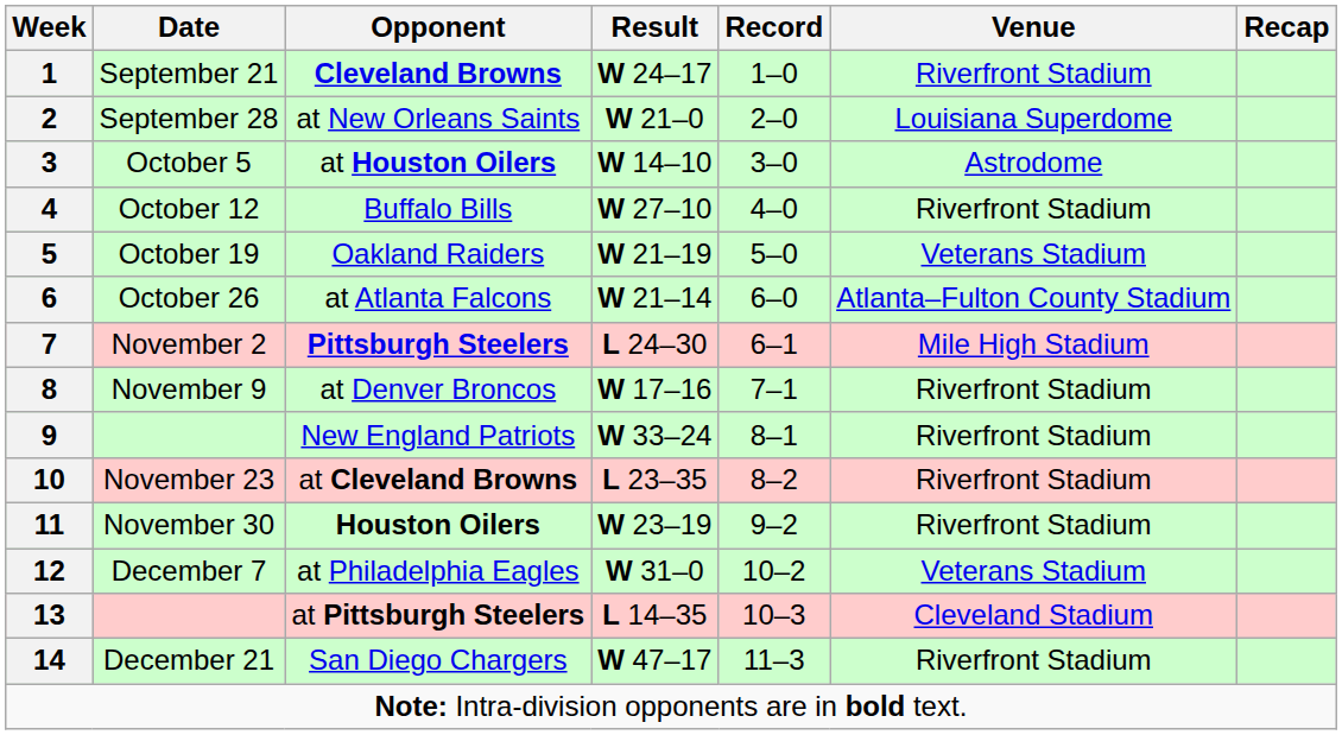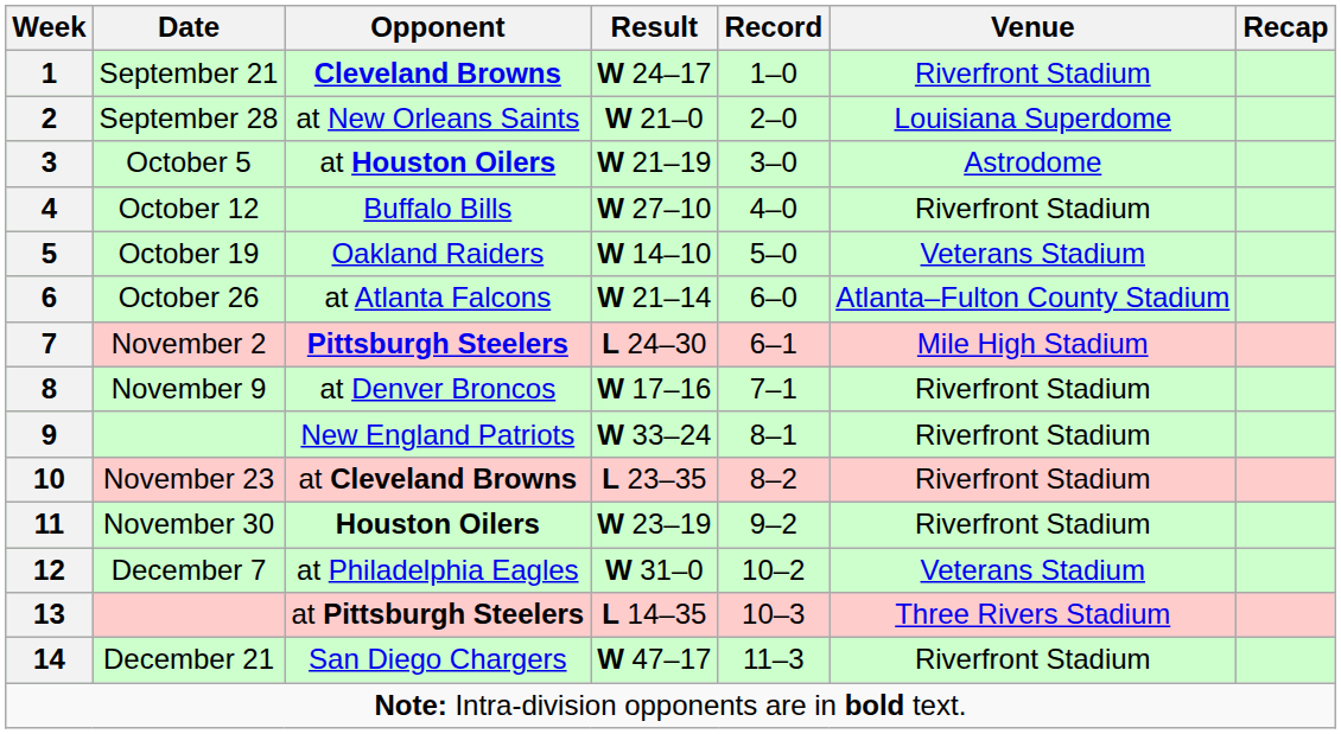3 | Result: W 14–10 -> W 21–19
5 | Result: W 21–19 -> W 14–10
13 | Venue: Cleveland Stadium -> Three Rivers Stadium
